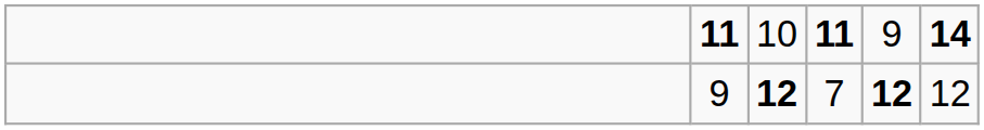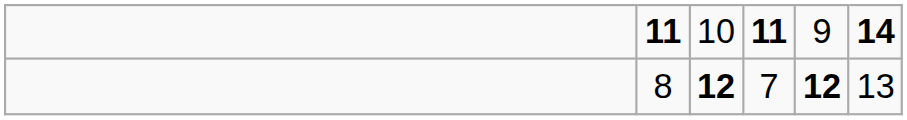row 2 | column 2: 9 -> 8
row 2 | column 6: 12 -> 13
